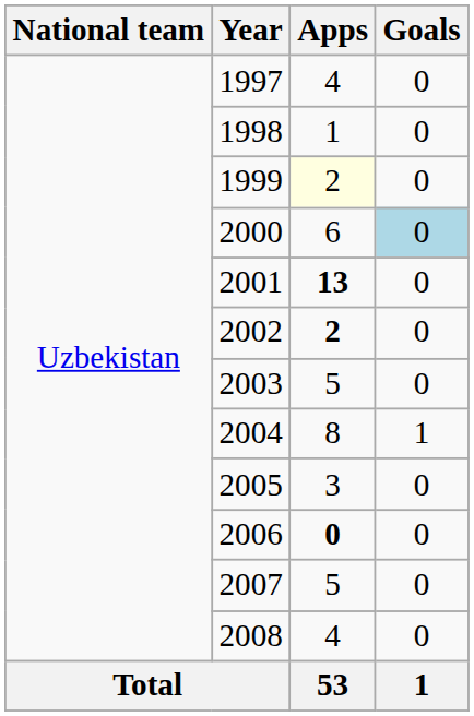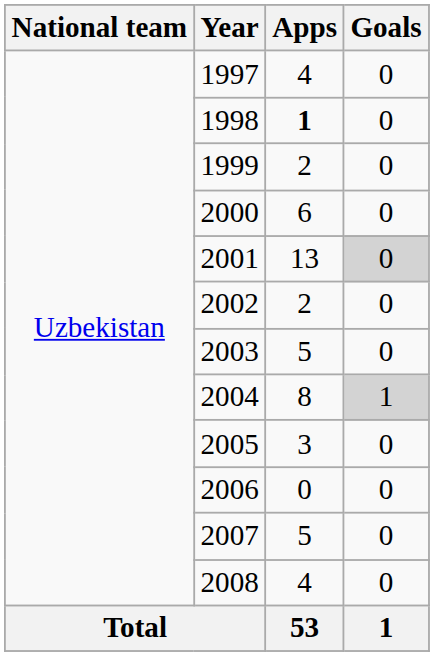1998 | Apps: normal -> bold
1999 | Apps: lightyellow background -> no background
2000 | Goals: lightblue background -> no background
2001 | Apps: bold -> normal
2001 | Goals: no background -> lightgrey background
2002 | Apps: bold -> normal
2004 | Goals: no background -> lightgrey background
2006 | Apps: bold -> normal
